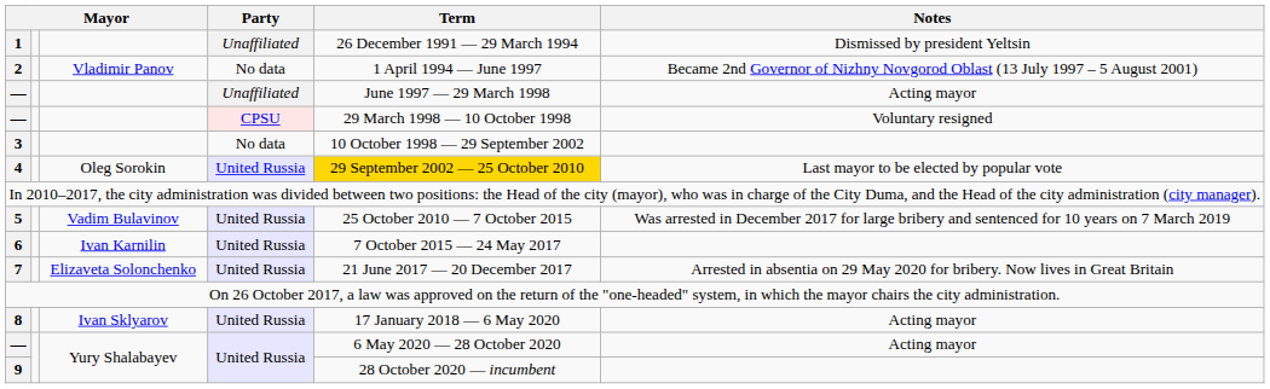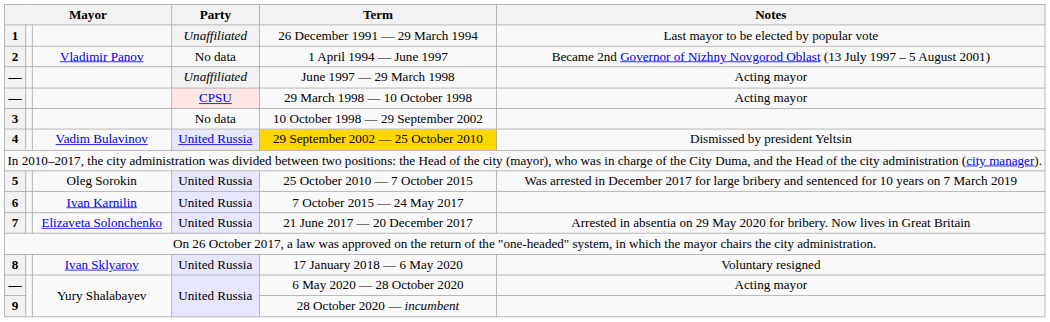1 | Notes: Dismissed by president Yeltsin -> Last mayor to be elected by popular vote
— / CPSU | Notes: Voluntary resigned -> Acting mayor
4 | column 3: Oleg Sorokin -> Vadim Bulavinov
4 | Notes: Last mayor to be elected by popular vote -> Dismissed by president Yeltsin
5 | column 3: Vadim Bulavinov -> Oleg Sorokin
8 | Notes: Acting mayor -> Voluntary resigned
